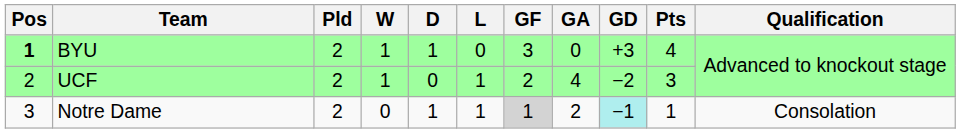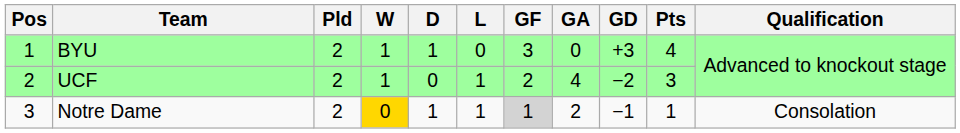BYU | Pos: bold -> normal
Notre Dame | W: no background -> gold background
Notre Dame | GD: paleturquoise background -> no background
